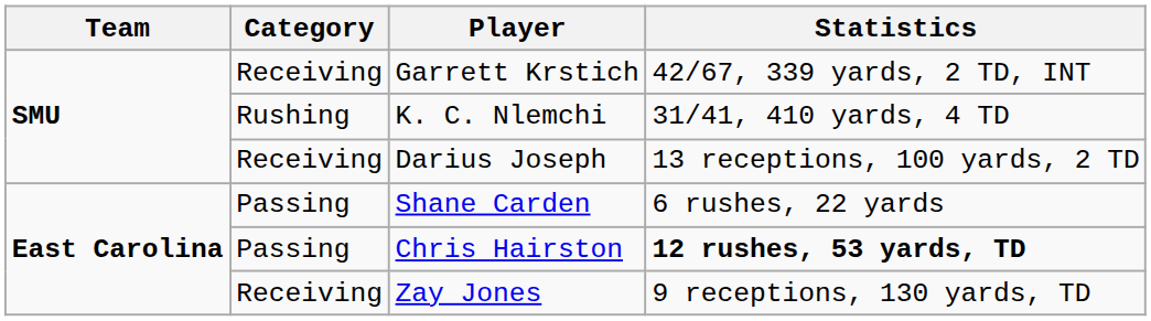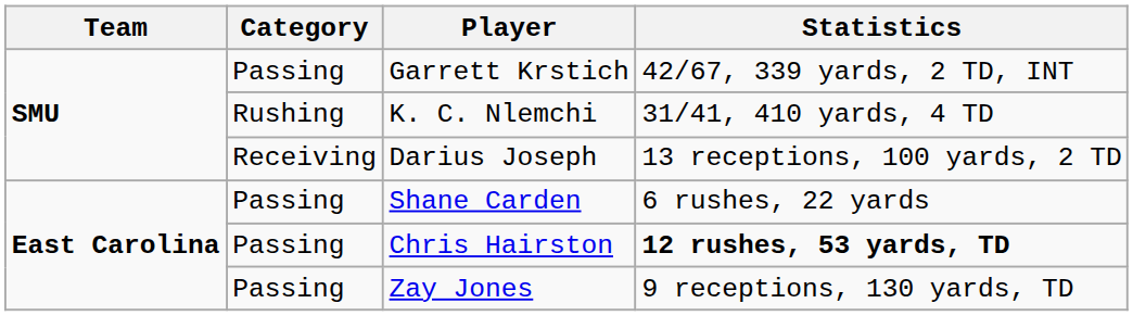Garrett Krstich | Category: Receiving -> Passing
Zay Jones | Category: Receiving -> Passing
